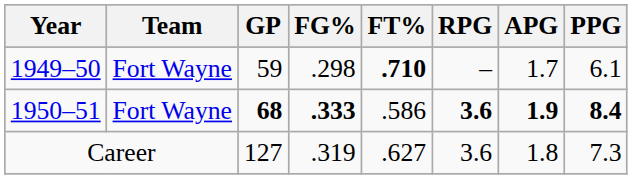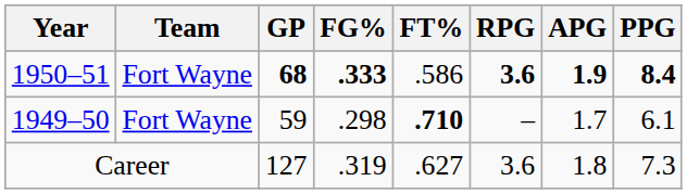rows swapped: 1949–50 <-> 1950–51
